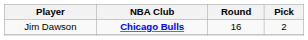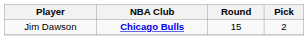Jim Dawson | Round: 16 -> 15
